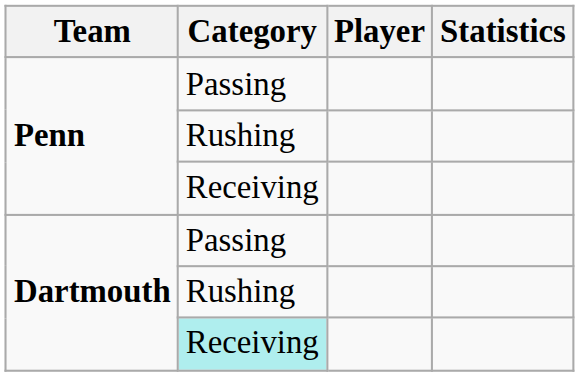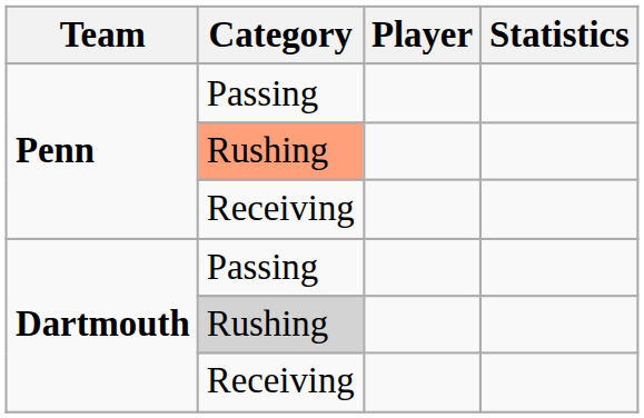Penn / Rushing | Category: no background -> lightsalmon background
Dartmouth / Rushing | Category: no background -> lightgrey background
Dartmouth / Receiving | Category: paleturquoise background -> no background
